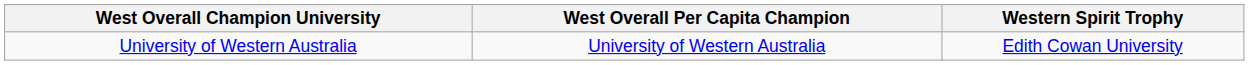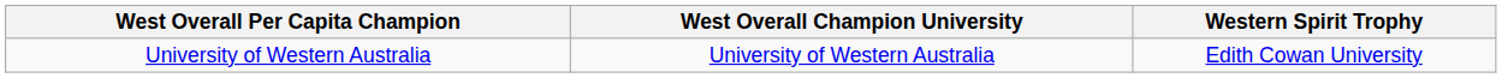columns swapped: West Overall Champion University <-> West Overall Per Capita Champion
